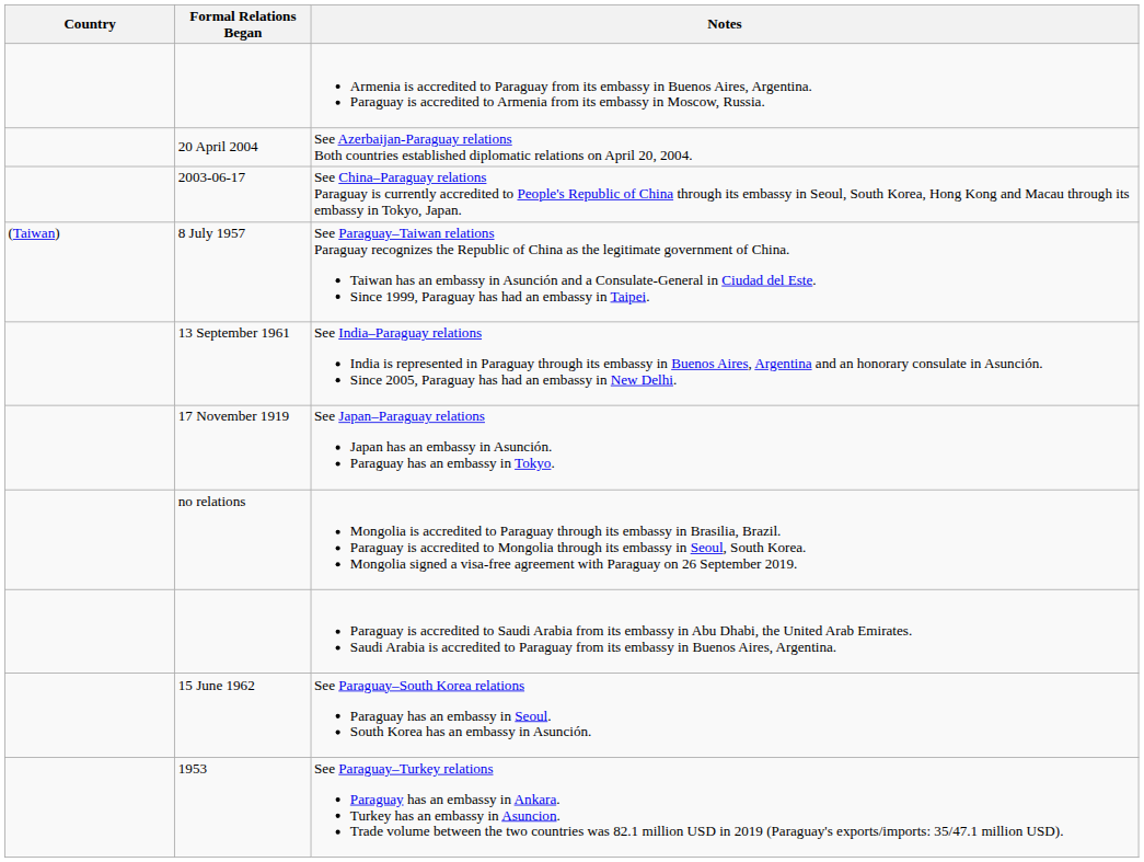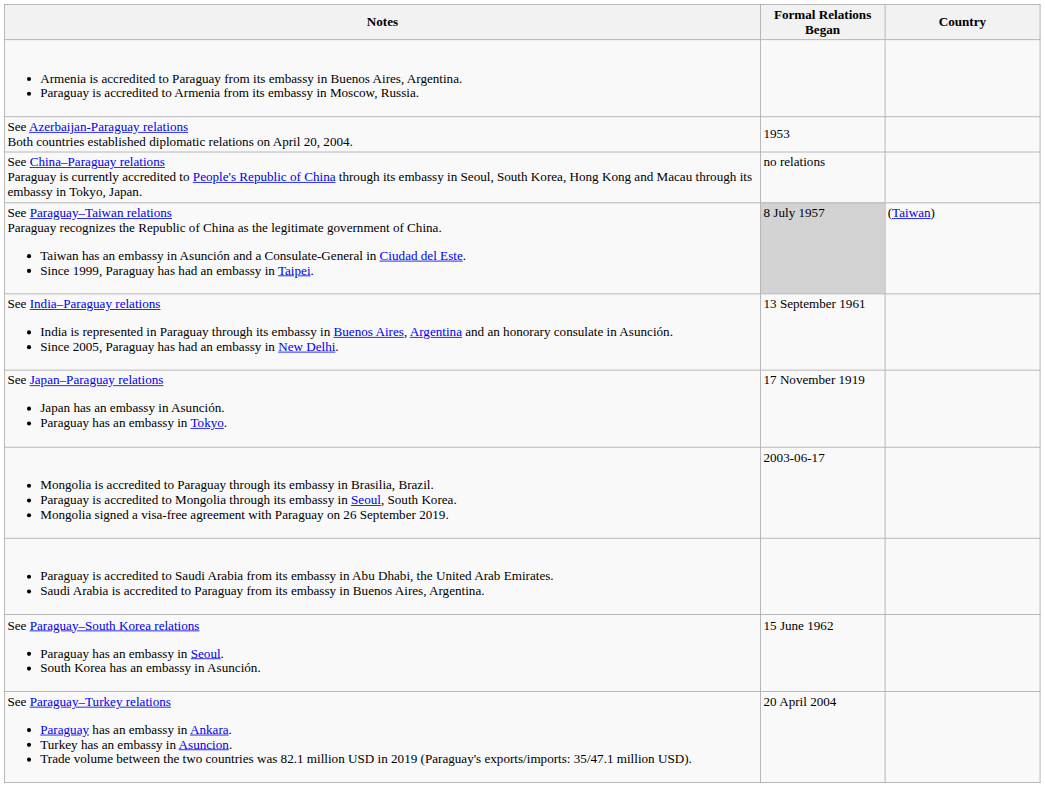columns swapped: Country <-> Notes
row 3 | Formal Relations Began: 20 April 2004 -> 1953
row 4 | Formal Relations Began: 2003-06-17 -> no relations
row 5 | Formal Relations Began: no background -> lightgrey background
row 8 | Formal Relations Began: no relations -> 2003-06-17
row 11 | Formal Relations Began: 1953 -> 20 April 2004
